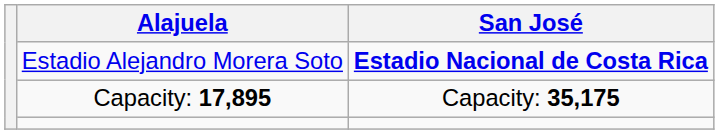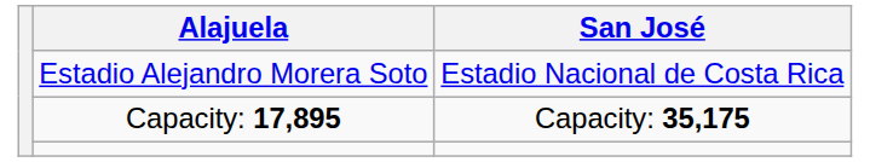Estadio Alejandro Morera Soto | San José: bold -> normal
